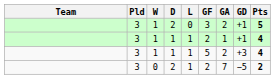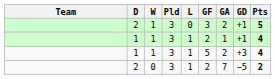columns swapped: Pld <-> D
